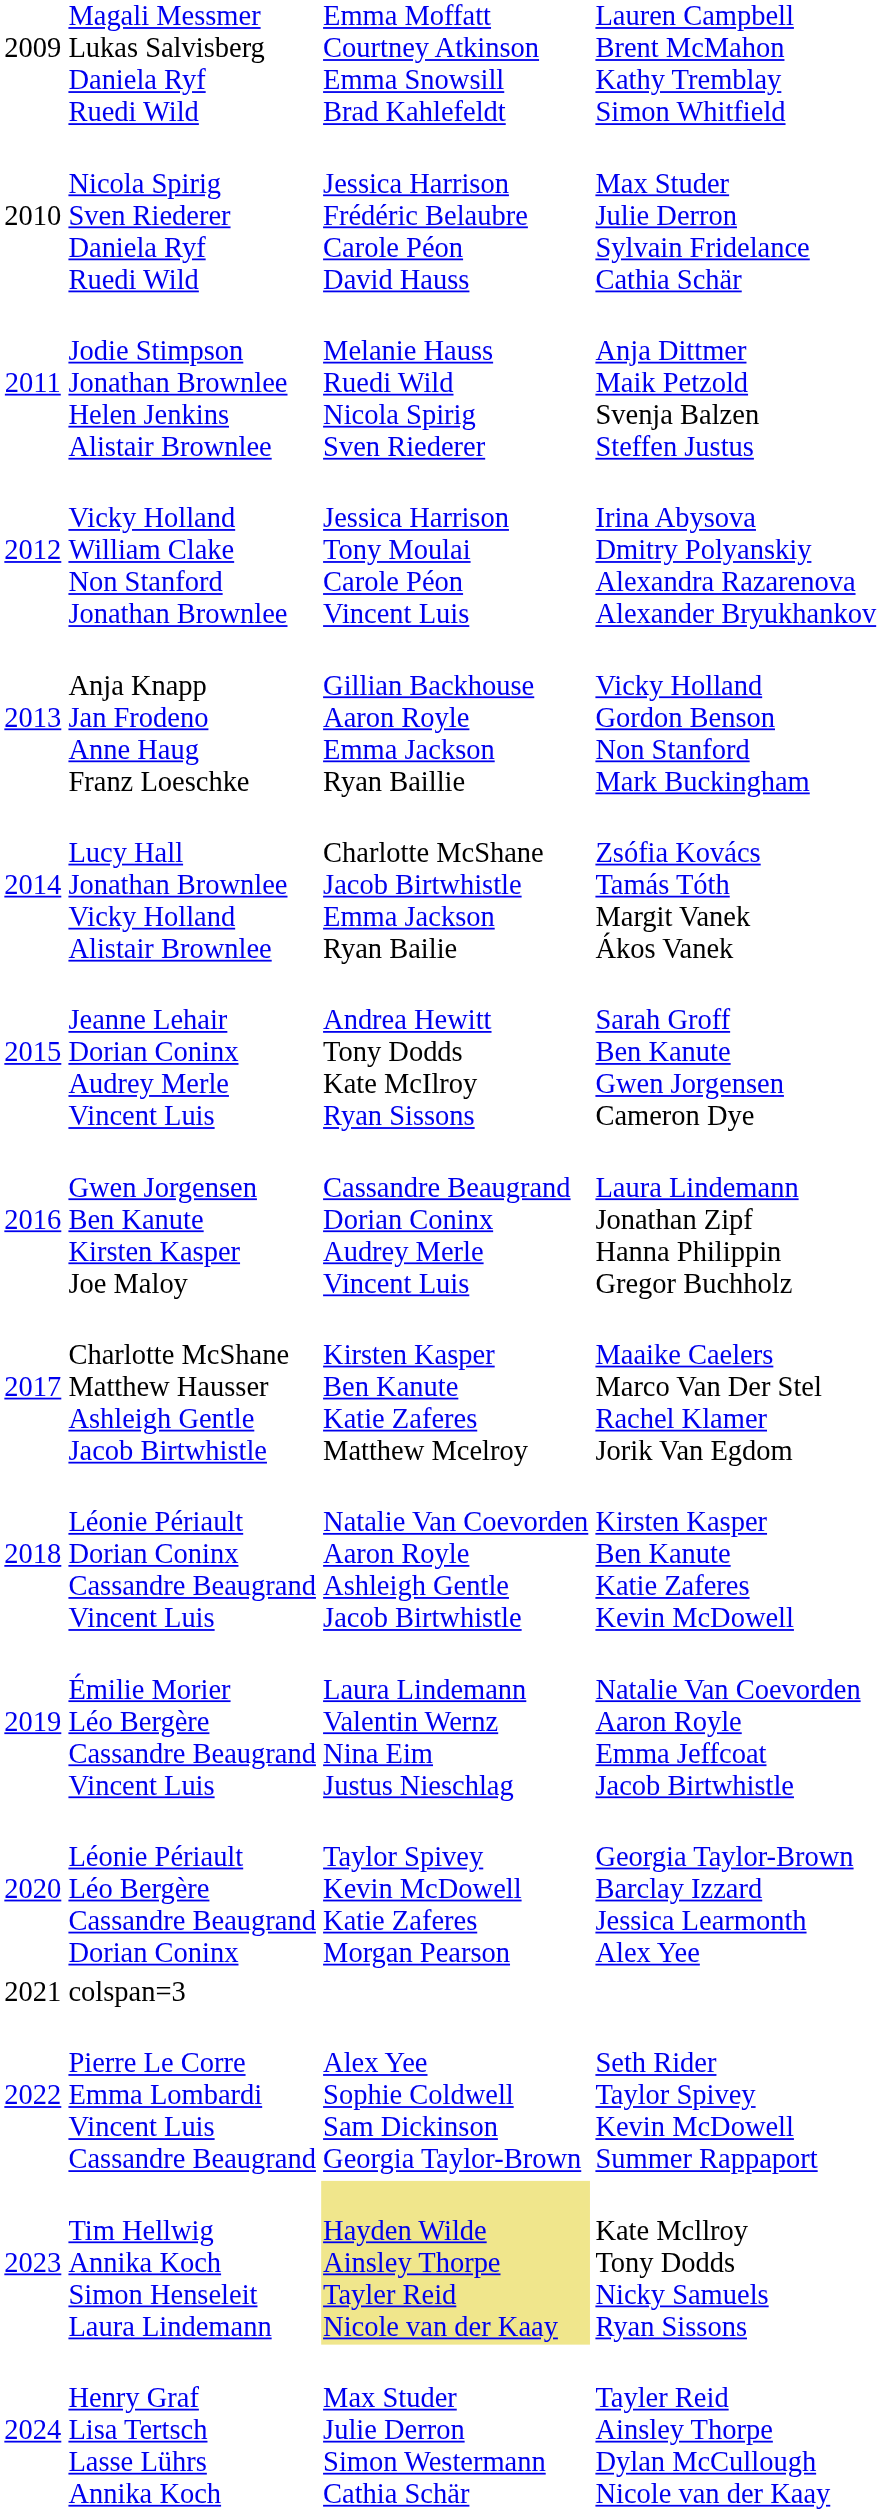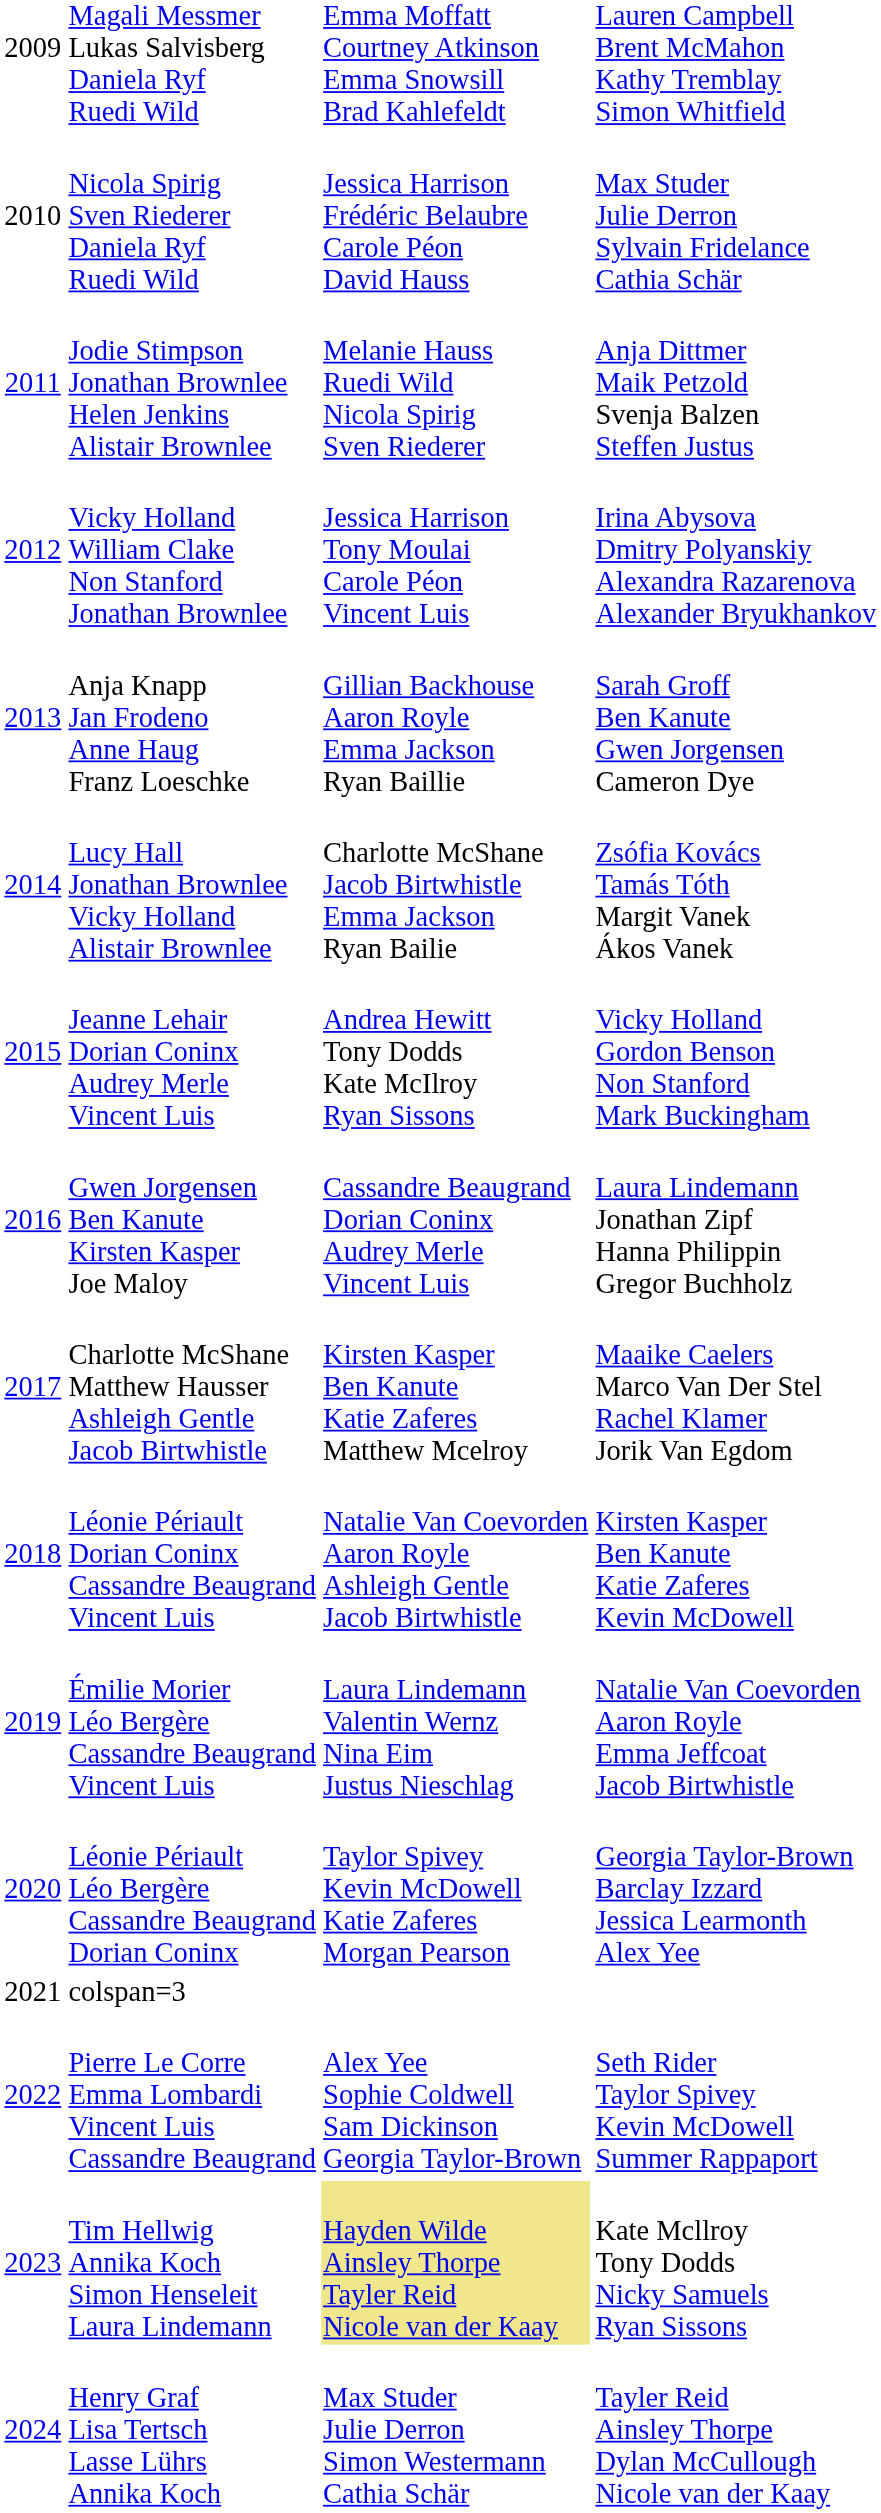Anja Knapp Jan Frodeno Anne Haug Franz Loeschke | column 4: Vicky Holland Gordon Benson Non Stanford Mark Buckingham -> Sarah Groff Ben Kanute Gwen Jorgensen Cameron Dye
Jeanne Lehair Dorian Coninx Audrey Merle Vincent Luis | column 4: Sarah Groff Ben Kanute Gwen Jorgensen Cameron Dye -> Vicky Holland Gordon Benson Non Stanford Mark Buckingham
